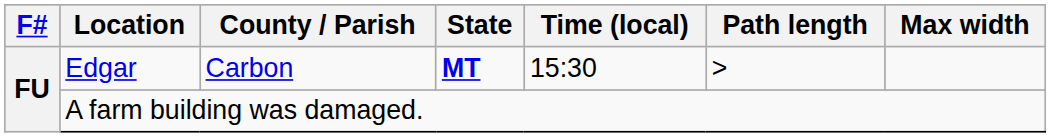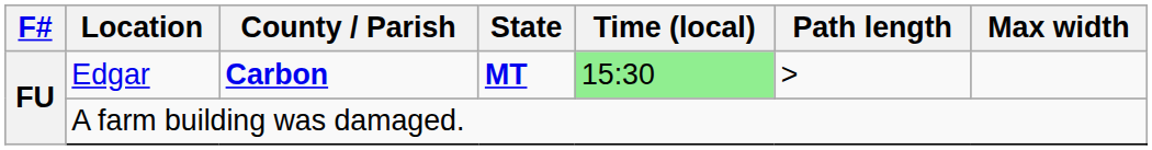Edgar | County / Parish: normal -> bold
Edgar | Time (local): no background -> lightgreen background
